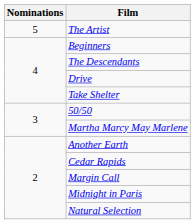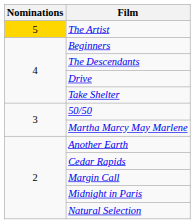The Artist | Nominations: no background -> gold background
